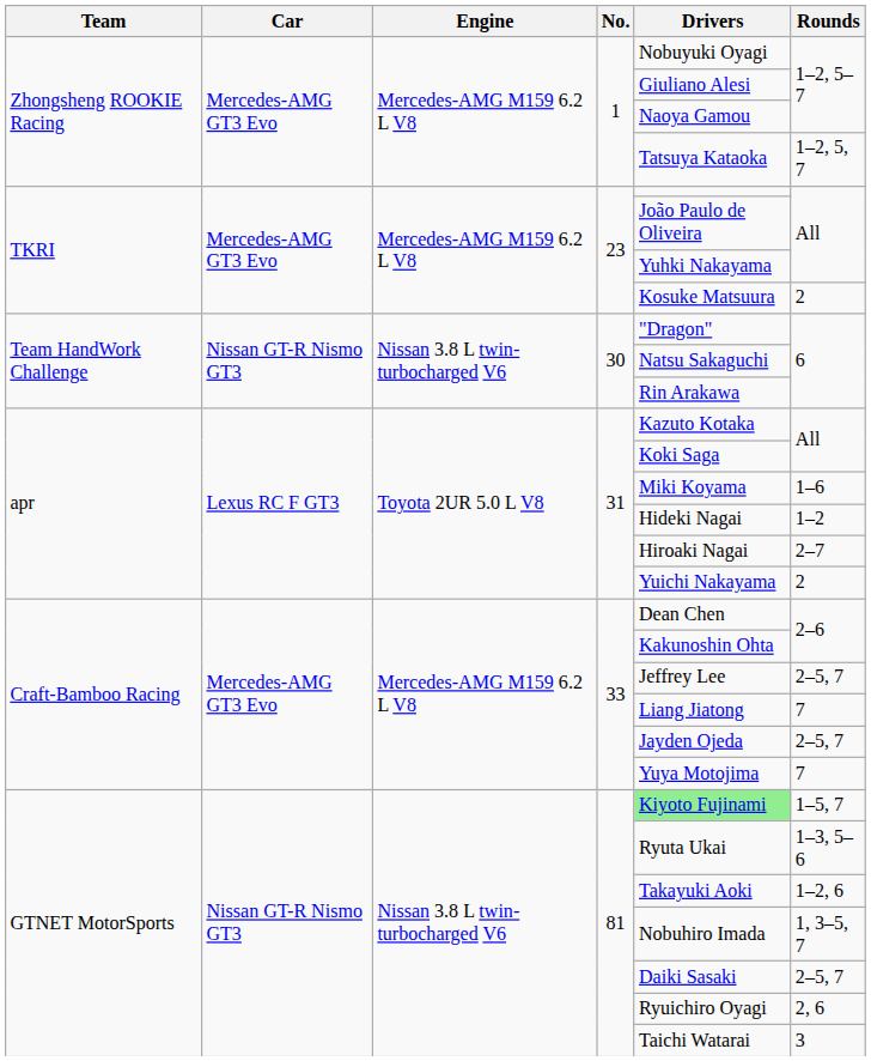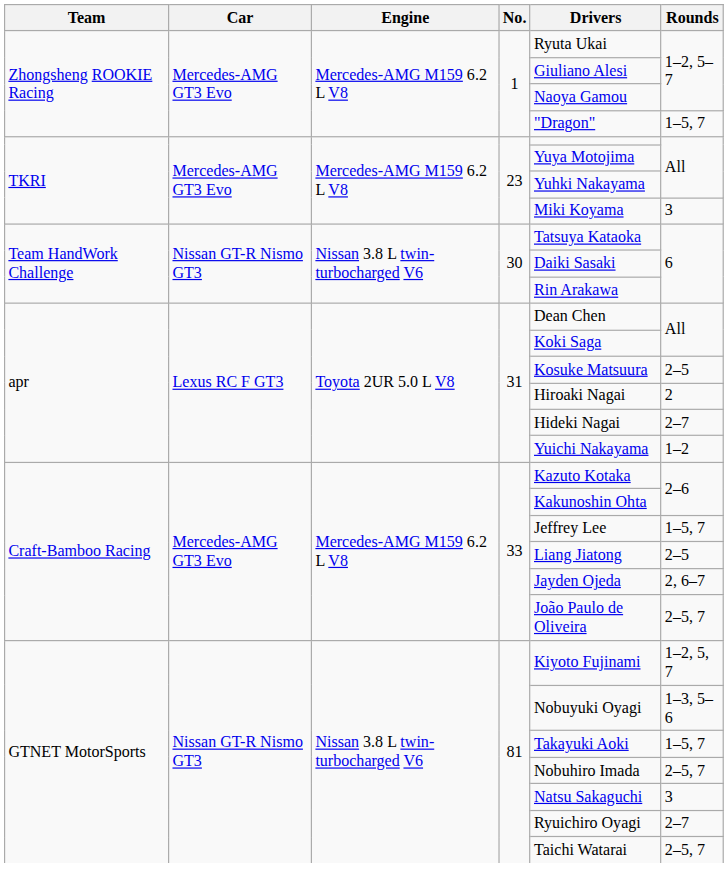row 2 | Drivers: Nobuyuki Oyagi -> Ryuta Ukai
row 5 | Drivers: Tatsuya Kataoka -> "Dragon"
row 5 | Rounds: 1–2, 5, 7 -> 1–5, 7
row 7 | Drivers: João Paulo de Oliveira -> Yuya Motojima
row 9 | Drivers: Kosuke Matsuura -> Miki Koyama
row 9 | Rounds: 2 -> 3
row 10 | Drivers: "Dragon" -> Tatsuya Kataoka
row 11 | Drivers: Natsu Sakaguchi -> Daiki Sasaki
row 13 | Drivers: Kazuto Kotaka -> Dean Chen
row 15 | Drivers: Miki Koyama -> Kosuke Matsuura
row 15 | Rounds: 1–6 -> 2–5
row 16 | Drivers: Hideki Nagai -> Hiroaki Nagai
row 16 | Rounds: 1–2 -> 2
row 17 | Drivers: Hiroaki Nagai -> Hideki Nagai
row 18 | Rounds: 2 -> 1–2
row 19 | Drivers: Dean Chen -> Kazuto Kotaka
row 21 | Rounds: 2–5, 7 -> 1–5, 7
row 22 | Rounds: 7 -> 2–5
row 23 | Rounds: 2–5, 7 -> 2, 6–7
row 24 | Drivers: Yuya Motojima -> João Paulo de Oliveira
row 24 | Rounds: 7 -> 2–5, 7
row 25 | Drivers: lightgreen background -> no background
row 25 | Rounds: 1–5, 7 -> 1–2, 5, 7
row 26 | Drivers: Ryuta Ukai -> Nobuyuki Oyagi
row 27 | Rounds: 1–2, 6 -> 1–5, 7
row 28 | Rounds: 1, 3–5, 7 -> 2–5, 7
row 29 | Drivers: Daiki Sasaki -> Natsu Sakaguchi
row 29 | Rounds: 2–5, 7 -> 3
row 30 | Rounds: 2, 6 -> 2–7
row 31 | Rounds: 3 -> 2–5, 7
